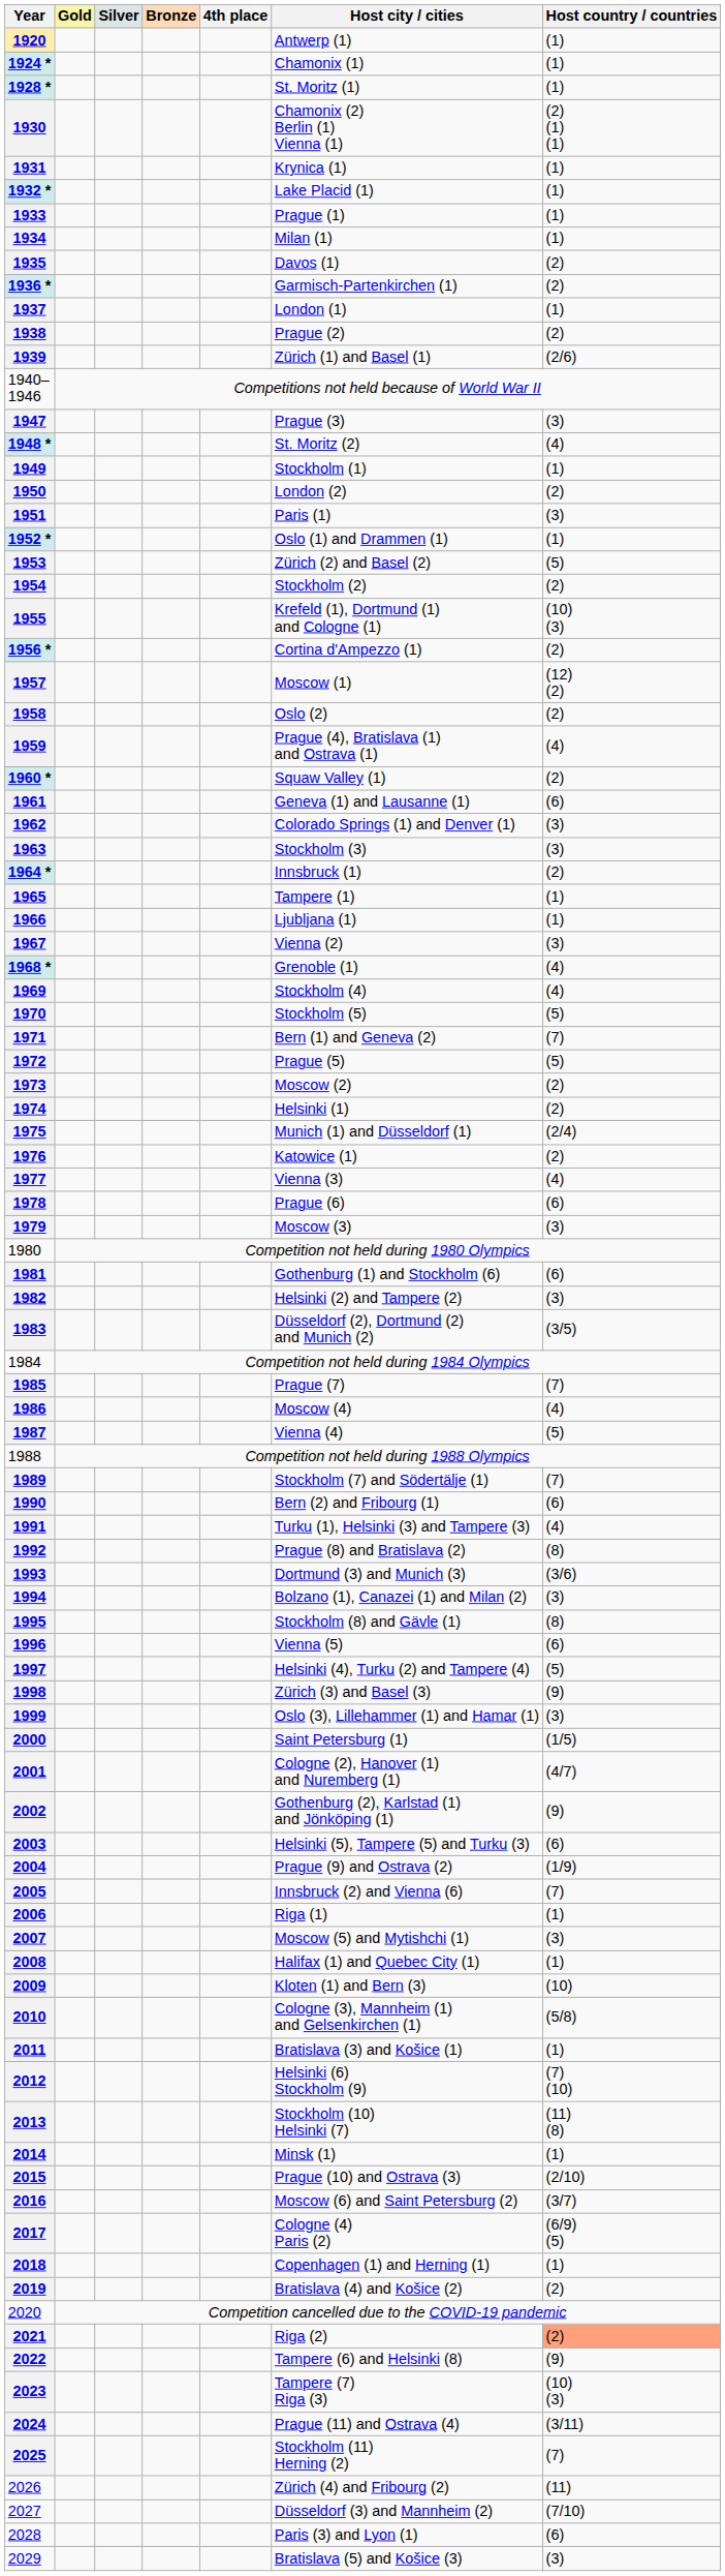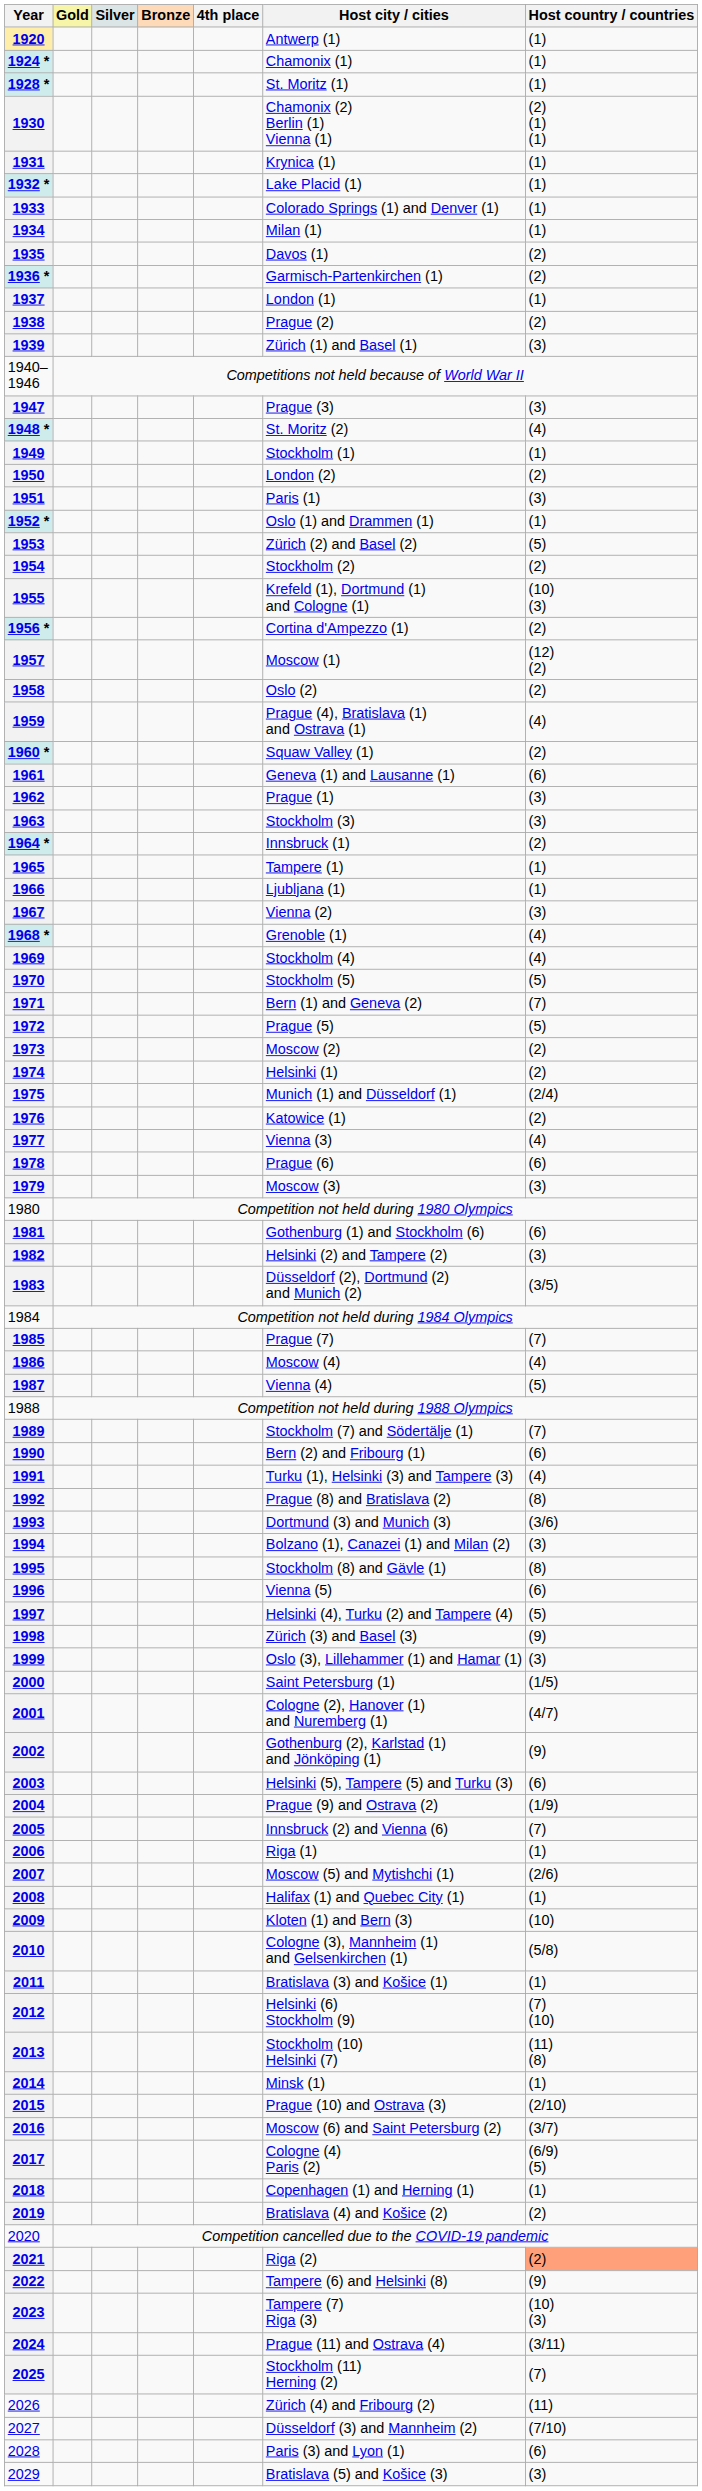1933 | Host city / cities: Prague (1) -> Colorado Springs (1) and Denver (1)
1939 | Host country / countries: (2/6) -> (3)
1962 | Host city / cities: Colorado Springs (1) and Denver (1) -> Prague (1)
2007 | Host country / countries: (3) -> (2/6)
